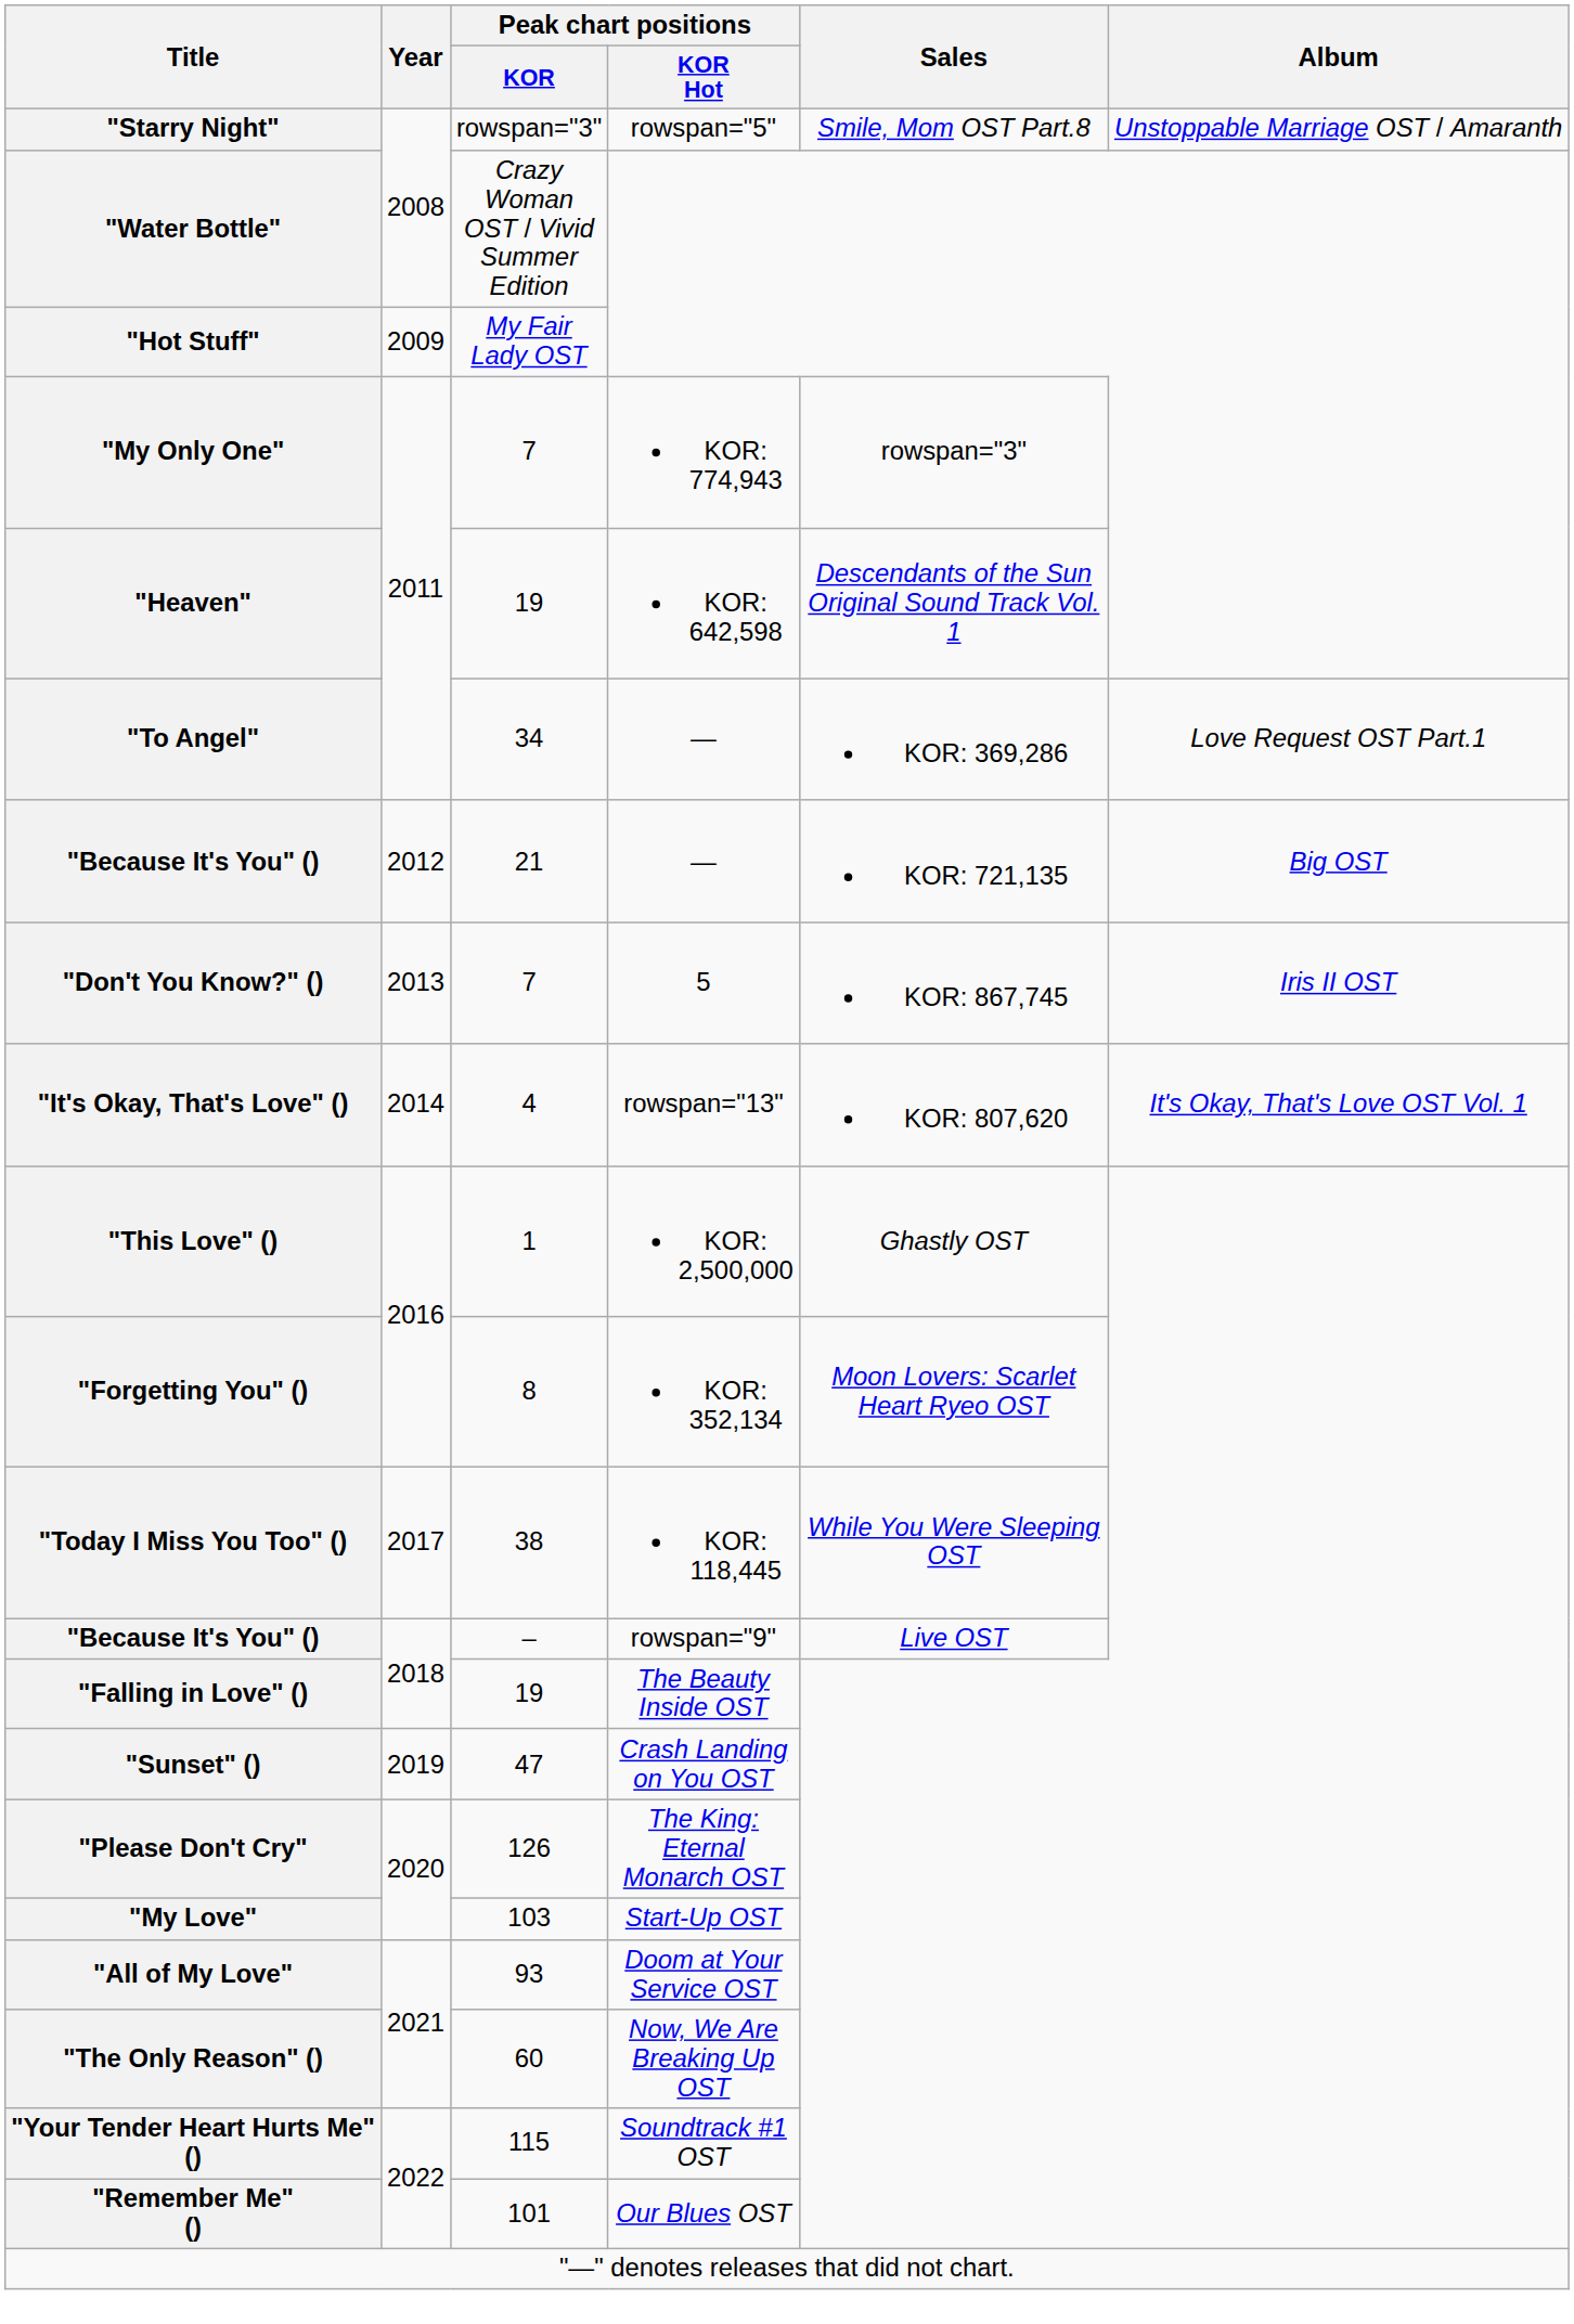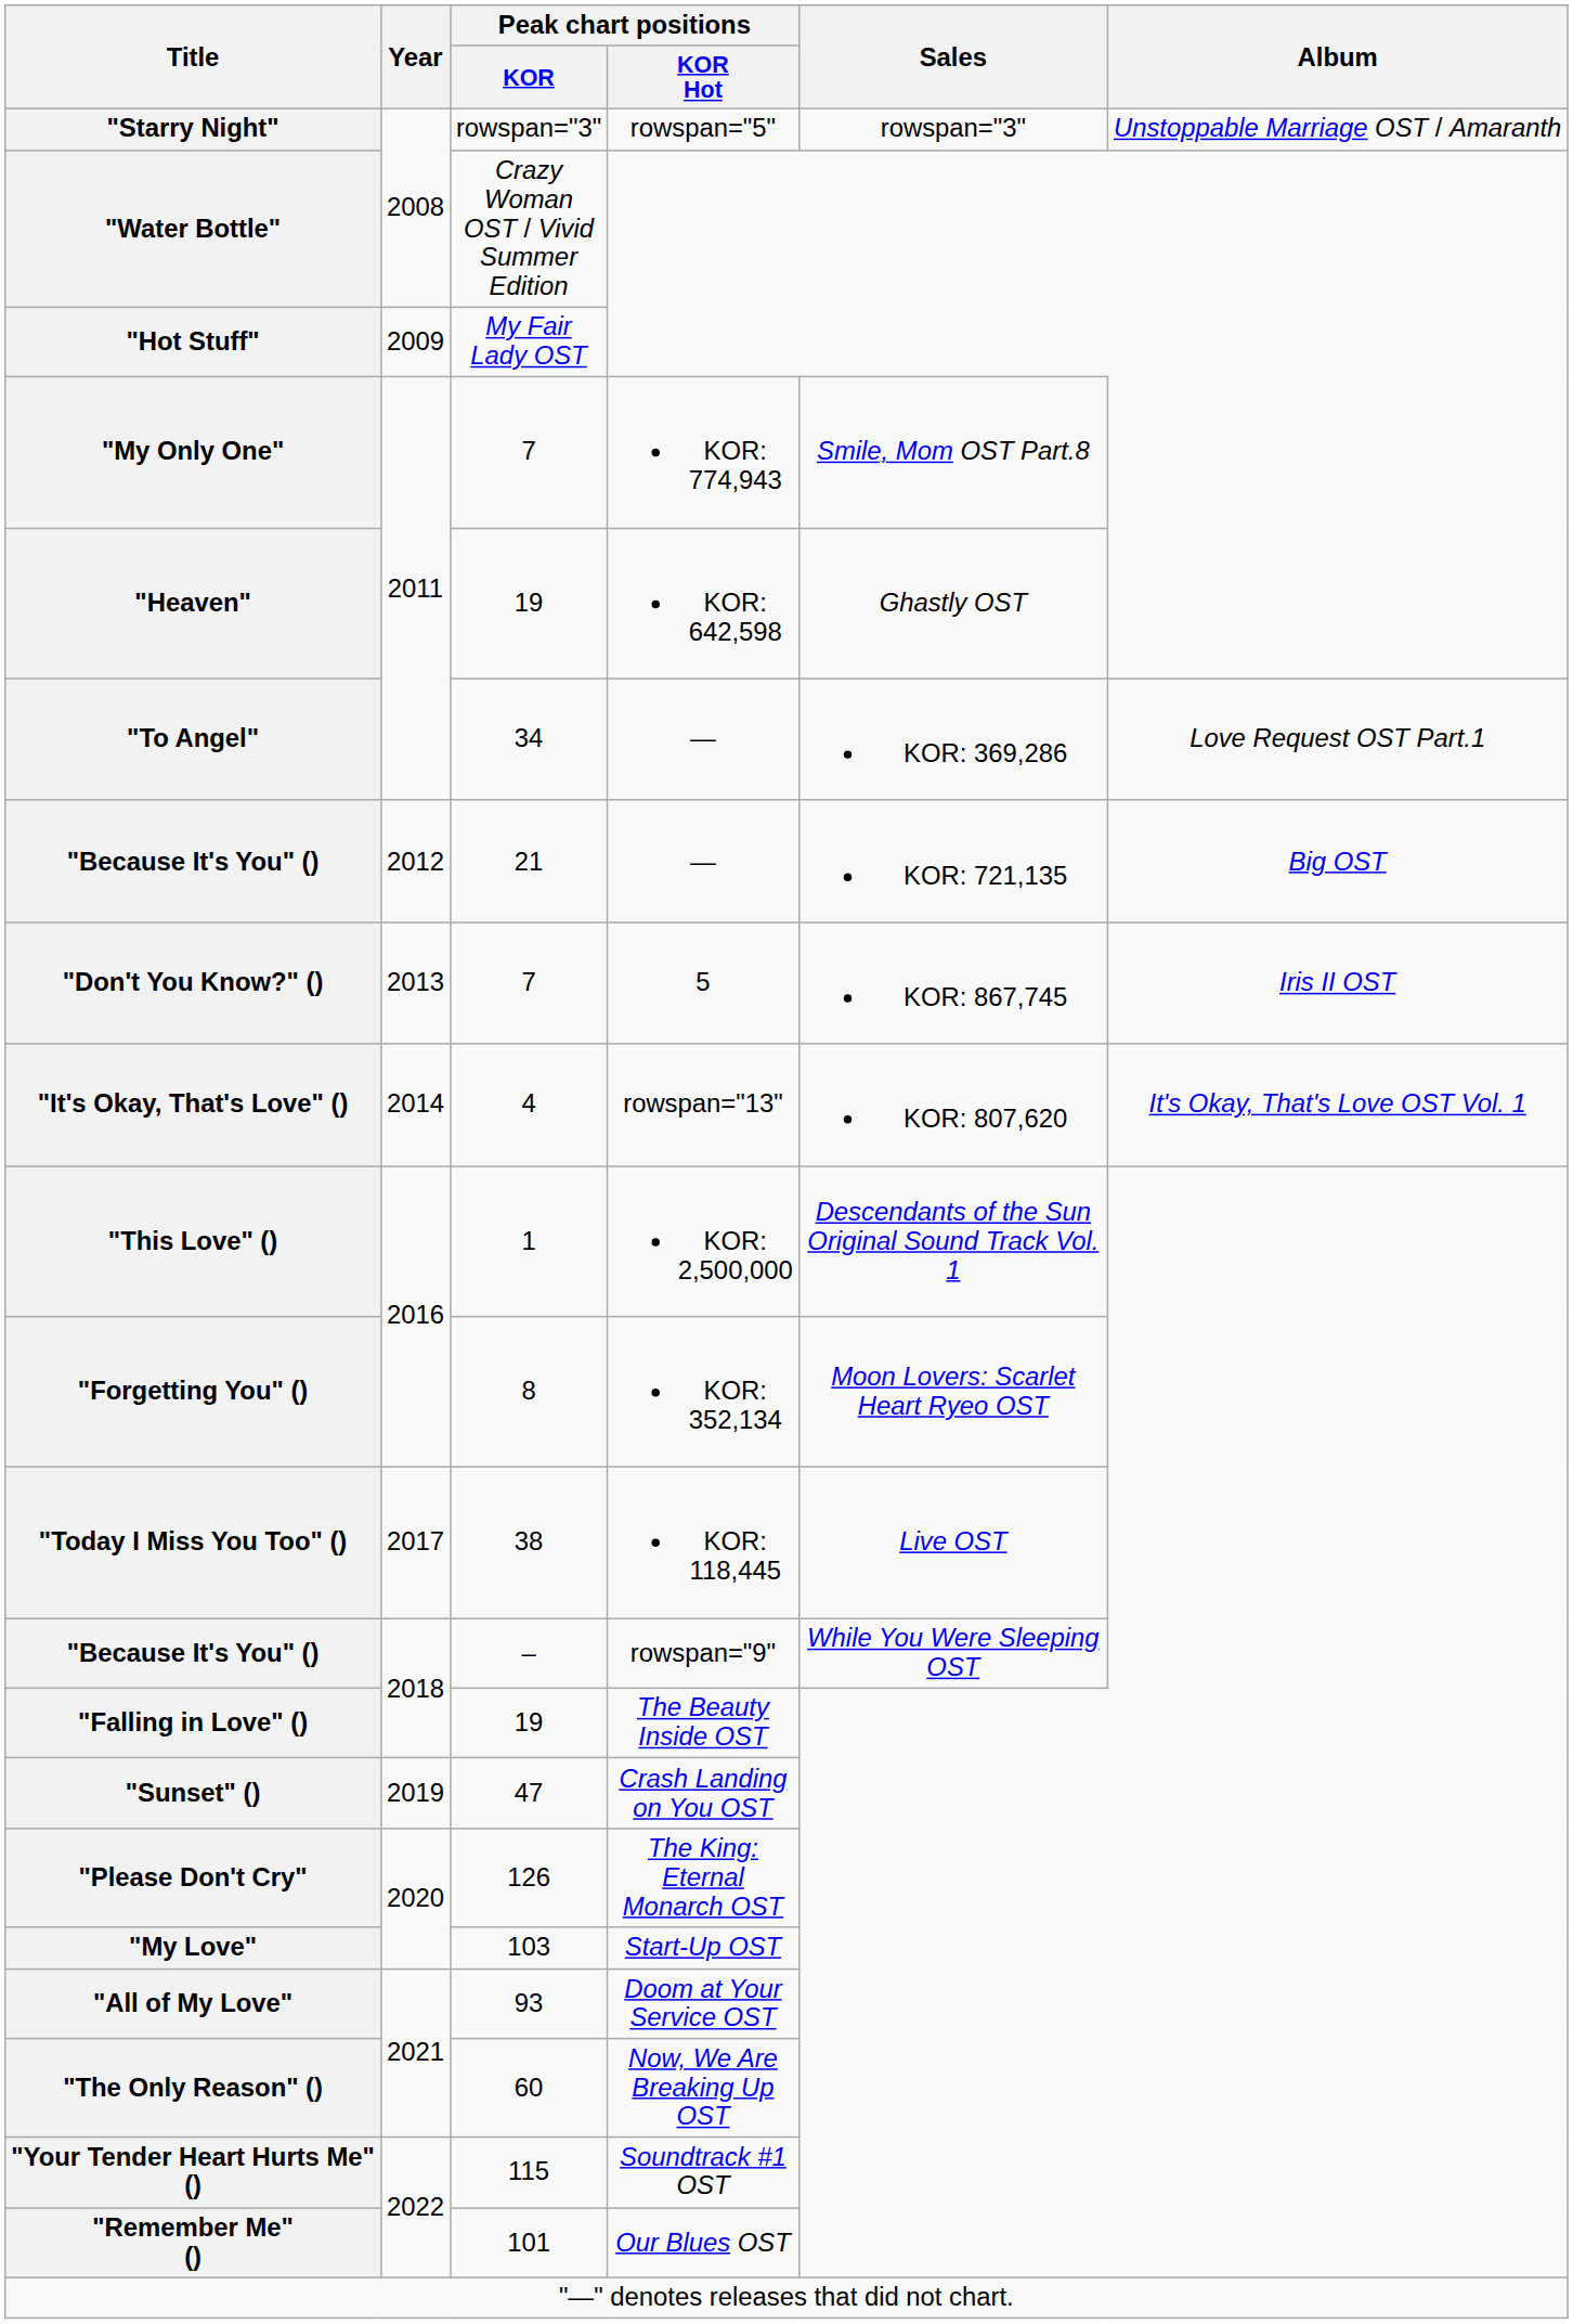"Starry Night" | Sales: Smile, Mom OST Part.8 -> rowspan="3"
"My Only One" | Sales: rowspan="3" -> Smile, Mom OST Part.8
"Heaven" | Sales: Descendants of the Sun Original Sound Track Vol. 1 -> Ghastly OST
"This Love" () | Sales: Ghastly OST -> Descendants of the Sun Original Sound Track Vol. 1
"Today I Miss You Too" () | Sales: While You Were Sleeping OST -> Live OST
"Because It's You" () / rowspan="9" | Sales: Live OST -> While You Were Sleeping OST
